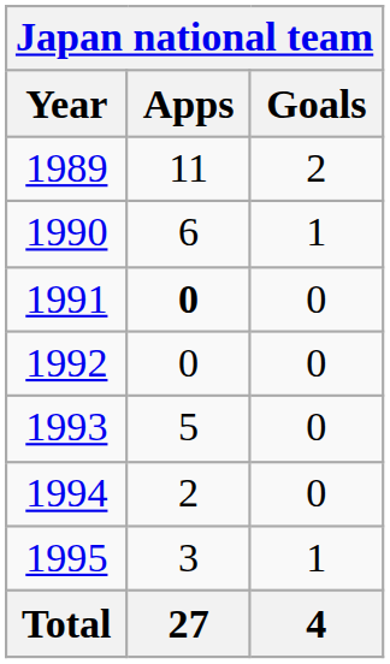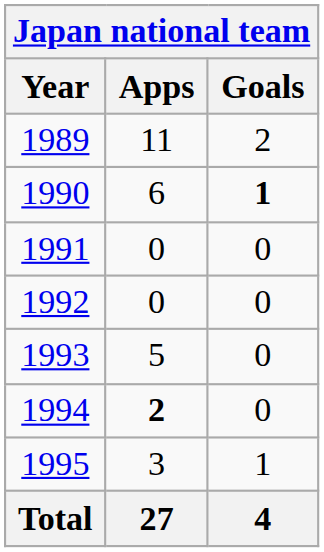1990 | Goals: normal -> bold
1991 | Apps: bold -> normal
1994 | Apps: normal -> bold
